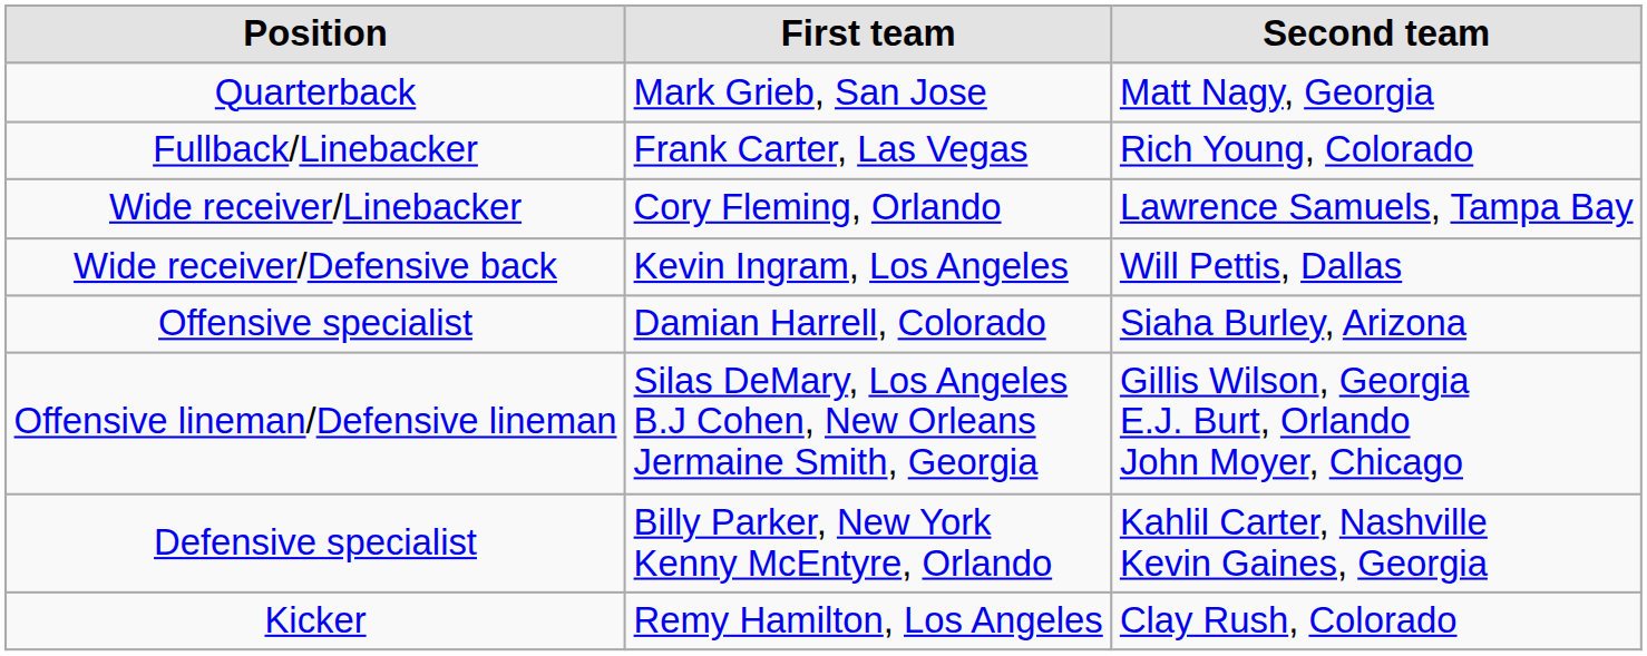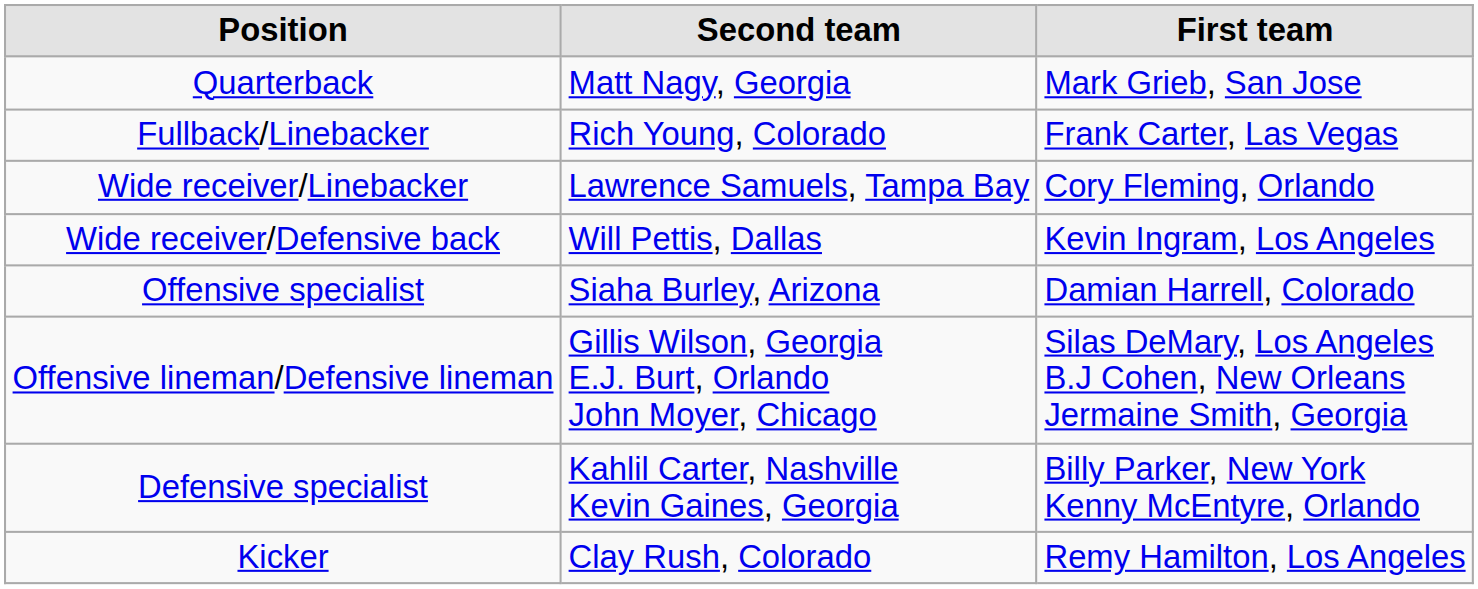columns swapped: First team <-> Second team
